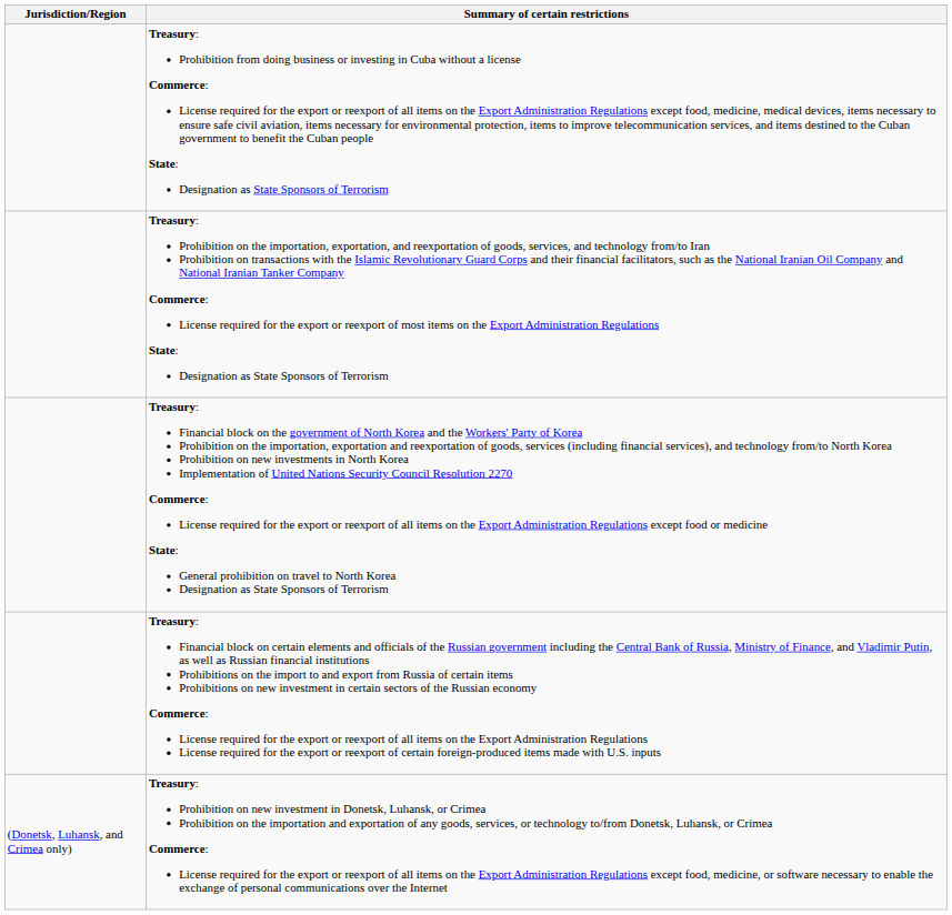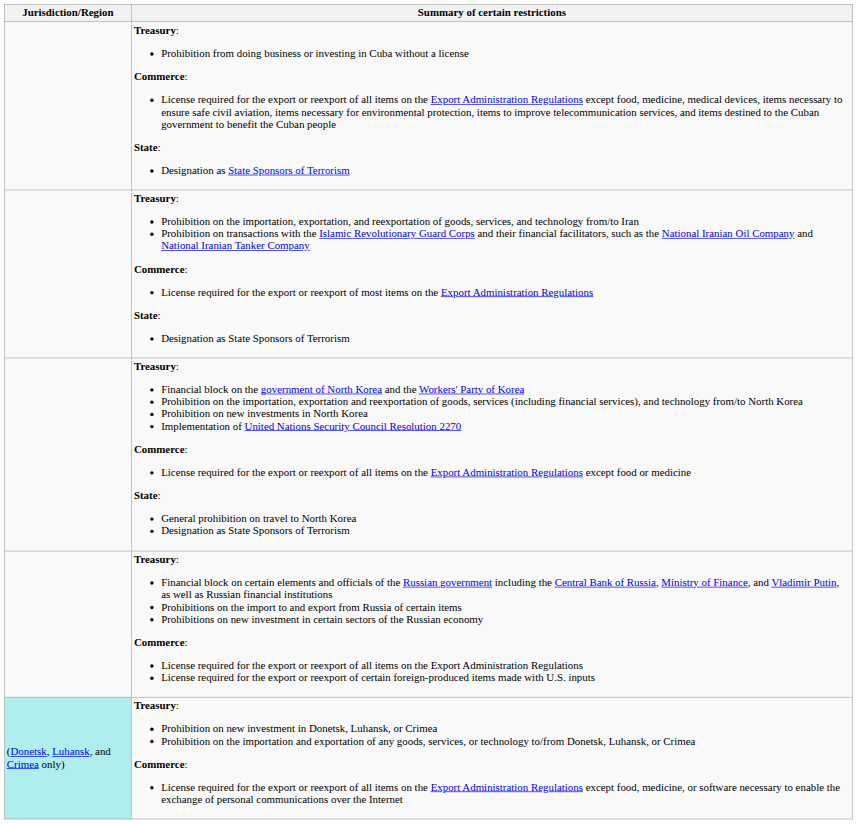row 6 | Jurisdiction/Region: no background -> paleturquoise background
